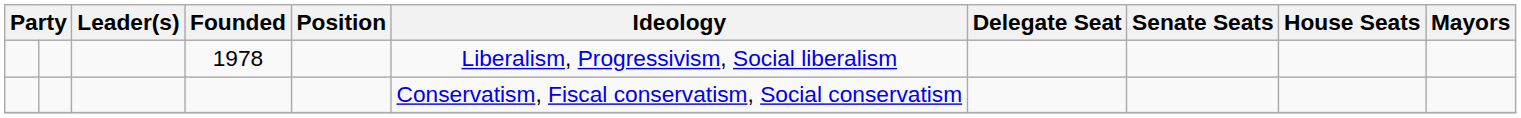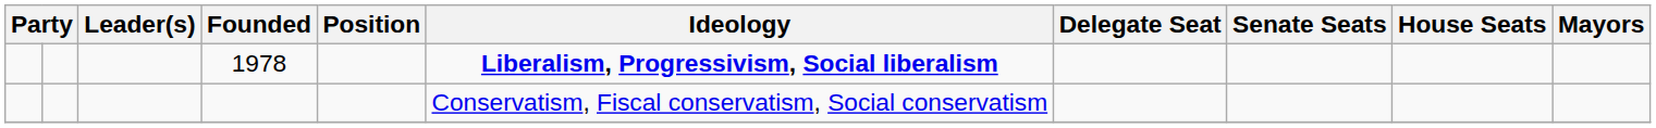1978 | Ideology: normal -> bold
